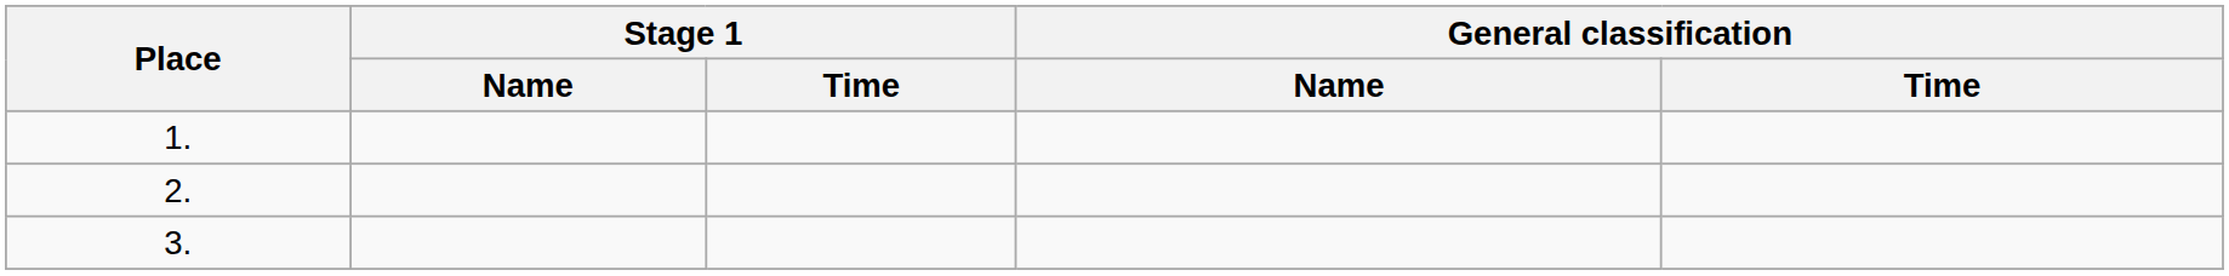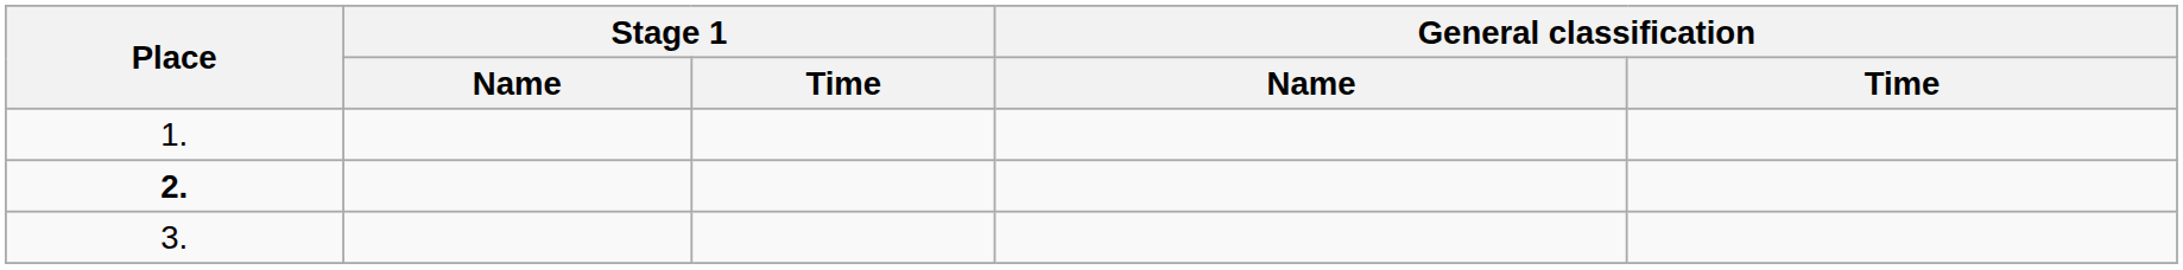2. | Place: normal -> bold
